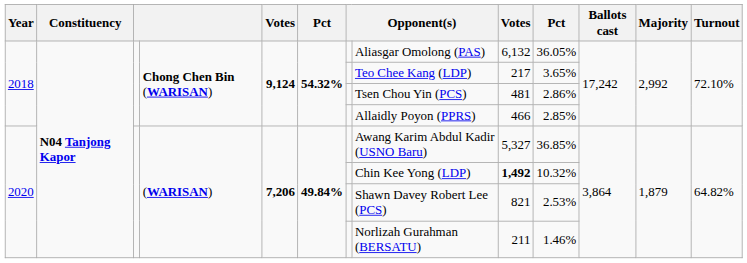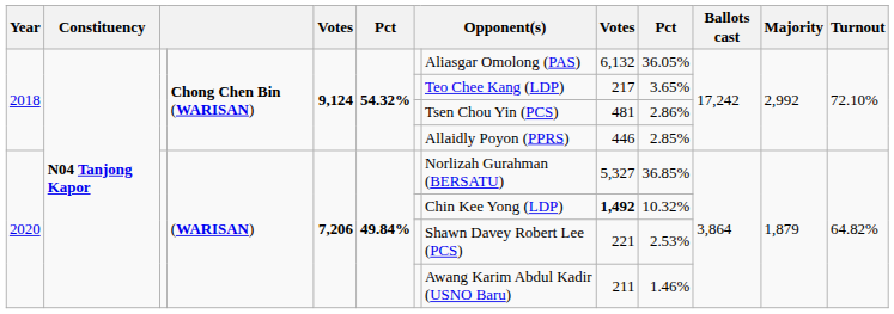row 5 | column 9: 466 -> 446
row 6 | column 8: Awang Karim Abdul Kadir (USNO Baru) -> Norlizah Gurahman (BERSATU)
row 8 | column 9: 821 -> 221
row 9 | column 8: Norlizah Gurahman (BERSATU) -> Awang Karim Abdul Kadir (USNO Baru)
